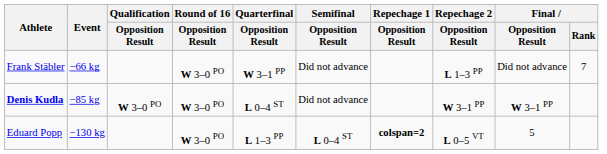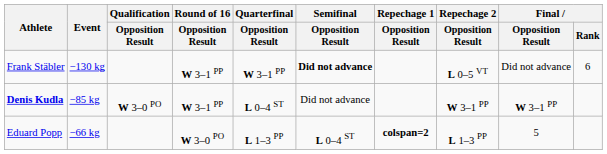Frank Stäbler | Event: −66 kg -> −130 kg
Frank Stäbler | Round of 16 / Opposition Result: W 3–0 PO -> W 3–1 PP
Frank Stäbler | Semifinal / Opposition Result: normal -> bold
Frank Stäbler | Repechage 2 / Opposition Result: L 1–3 PP -> L 0–5 VT
Frank Stäbler | Final / Rank: 7 -> 6
Denis Kudla | Round of 16 / Opposition Result: W 3–0 PO -> W 3–1 PP
Eduard Popp | Event: −130 kg -> −66 kg
Eduard Popp | Repechage 2 / Opposition Result: L 0–5 VT -> L 1–3 PP
